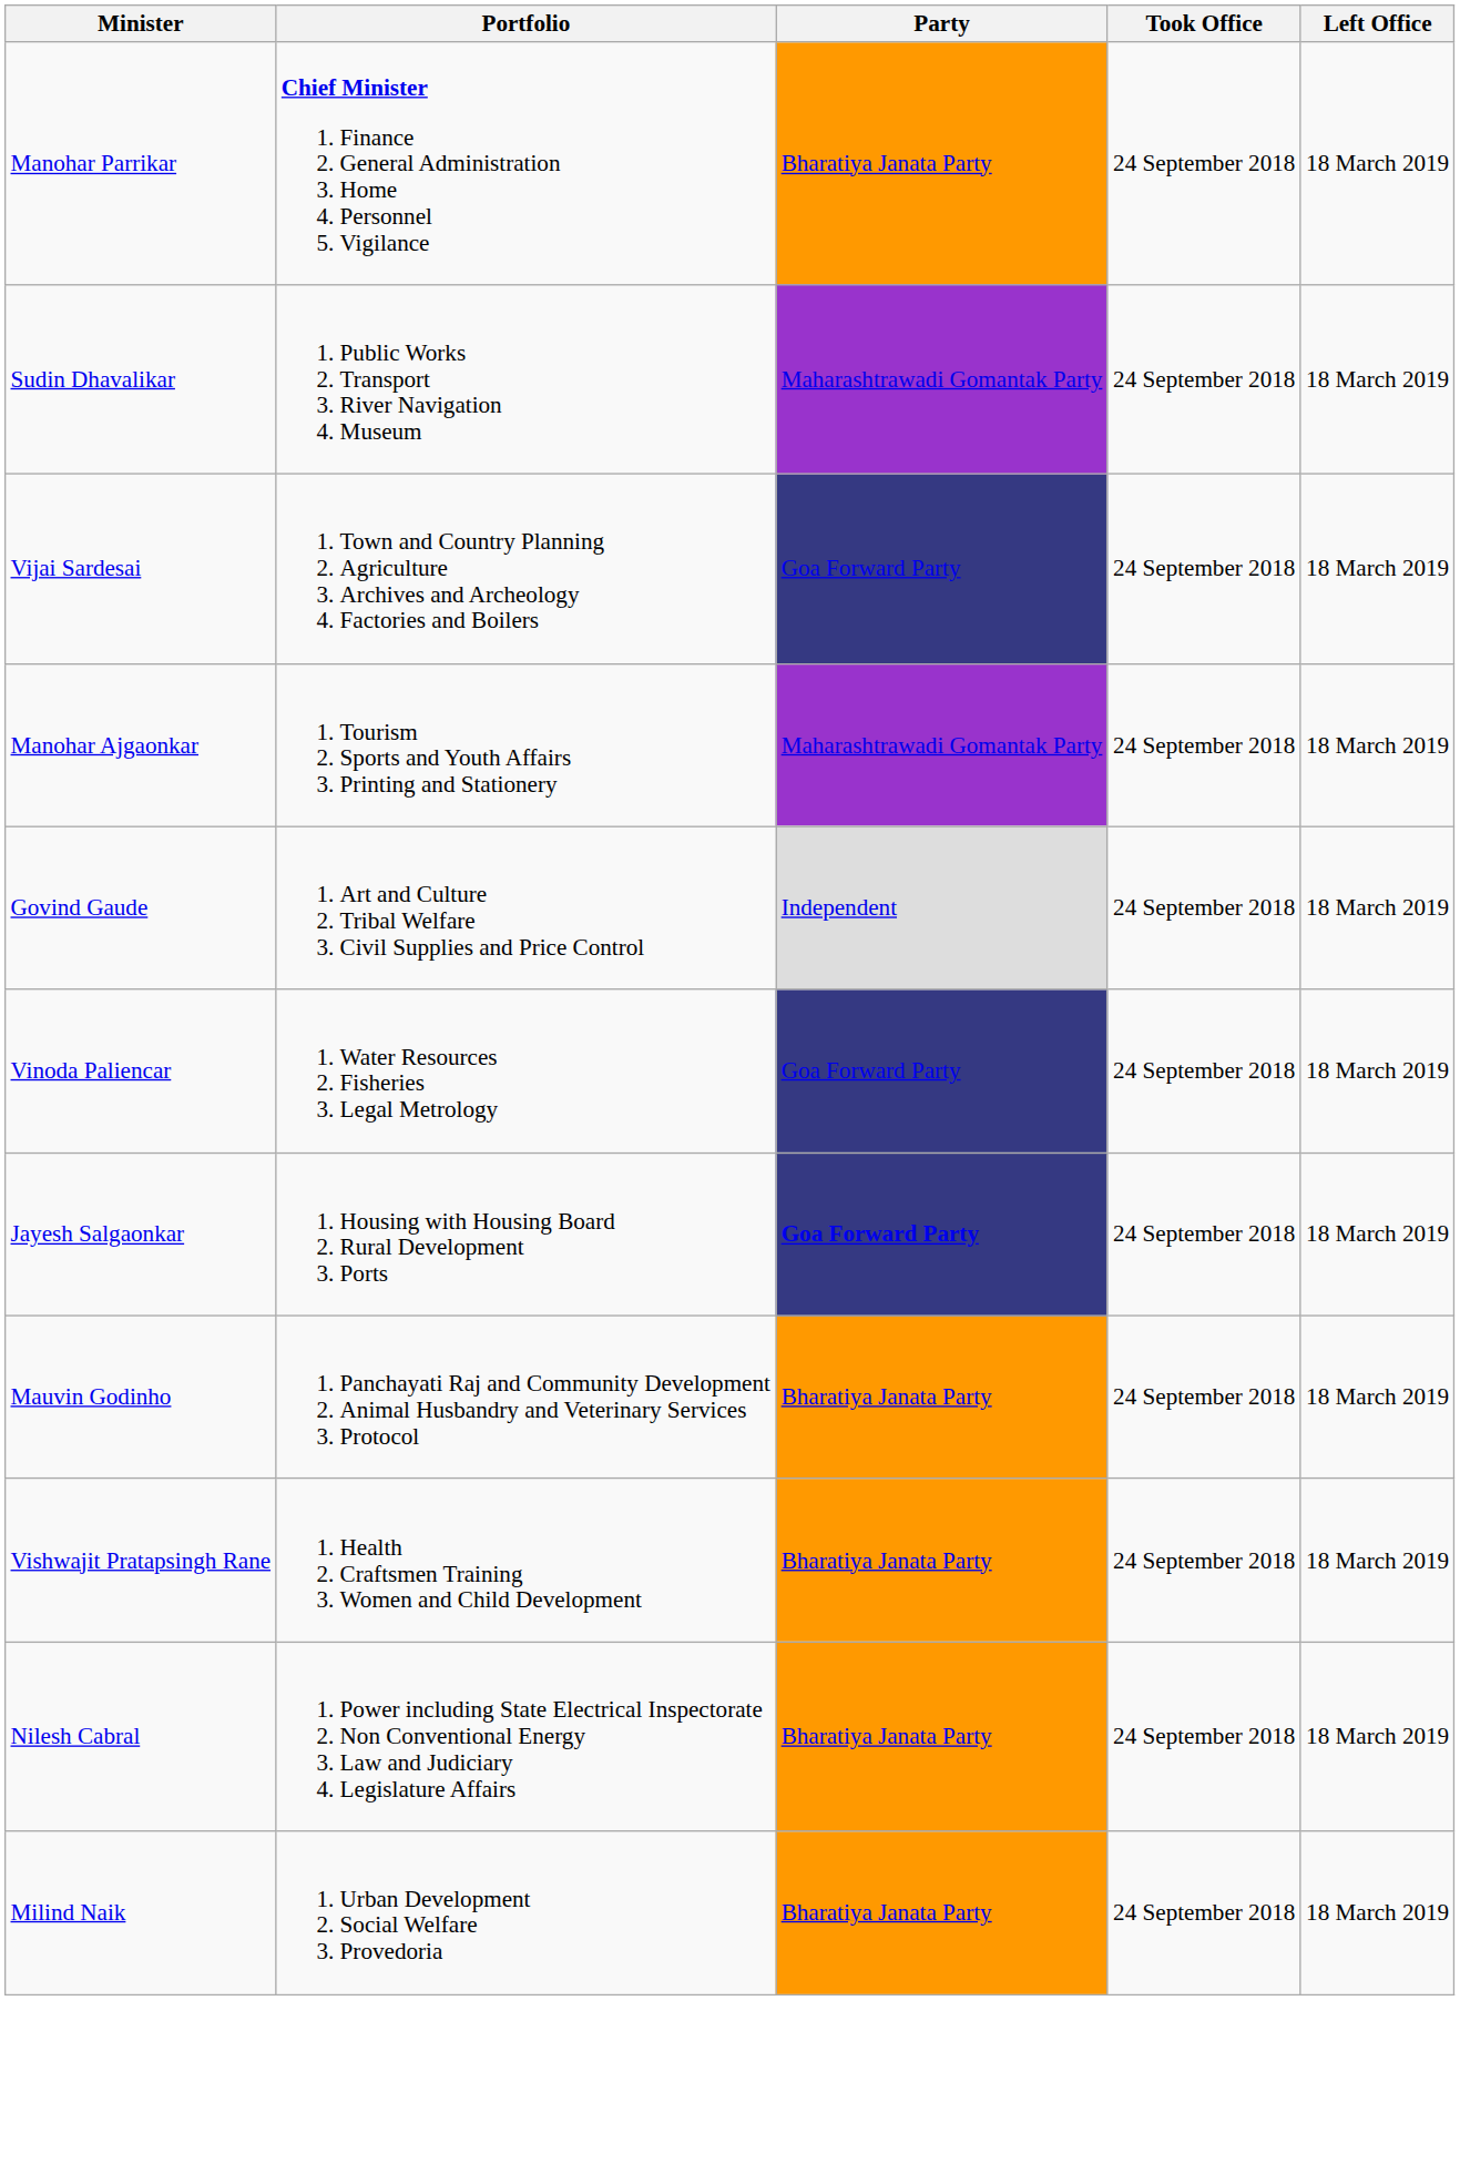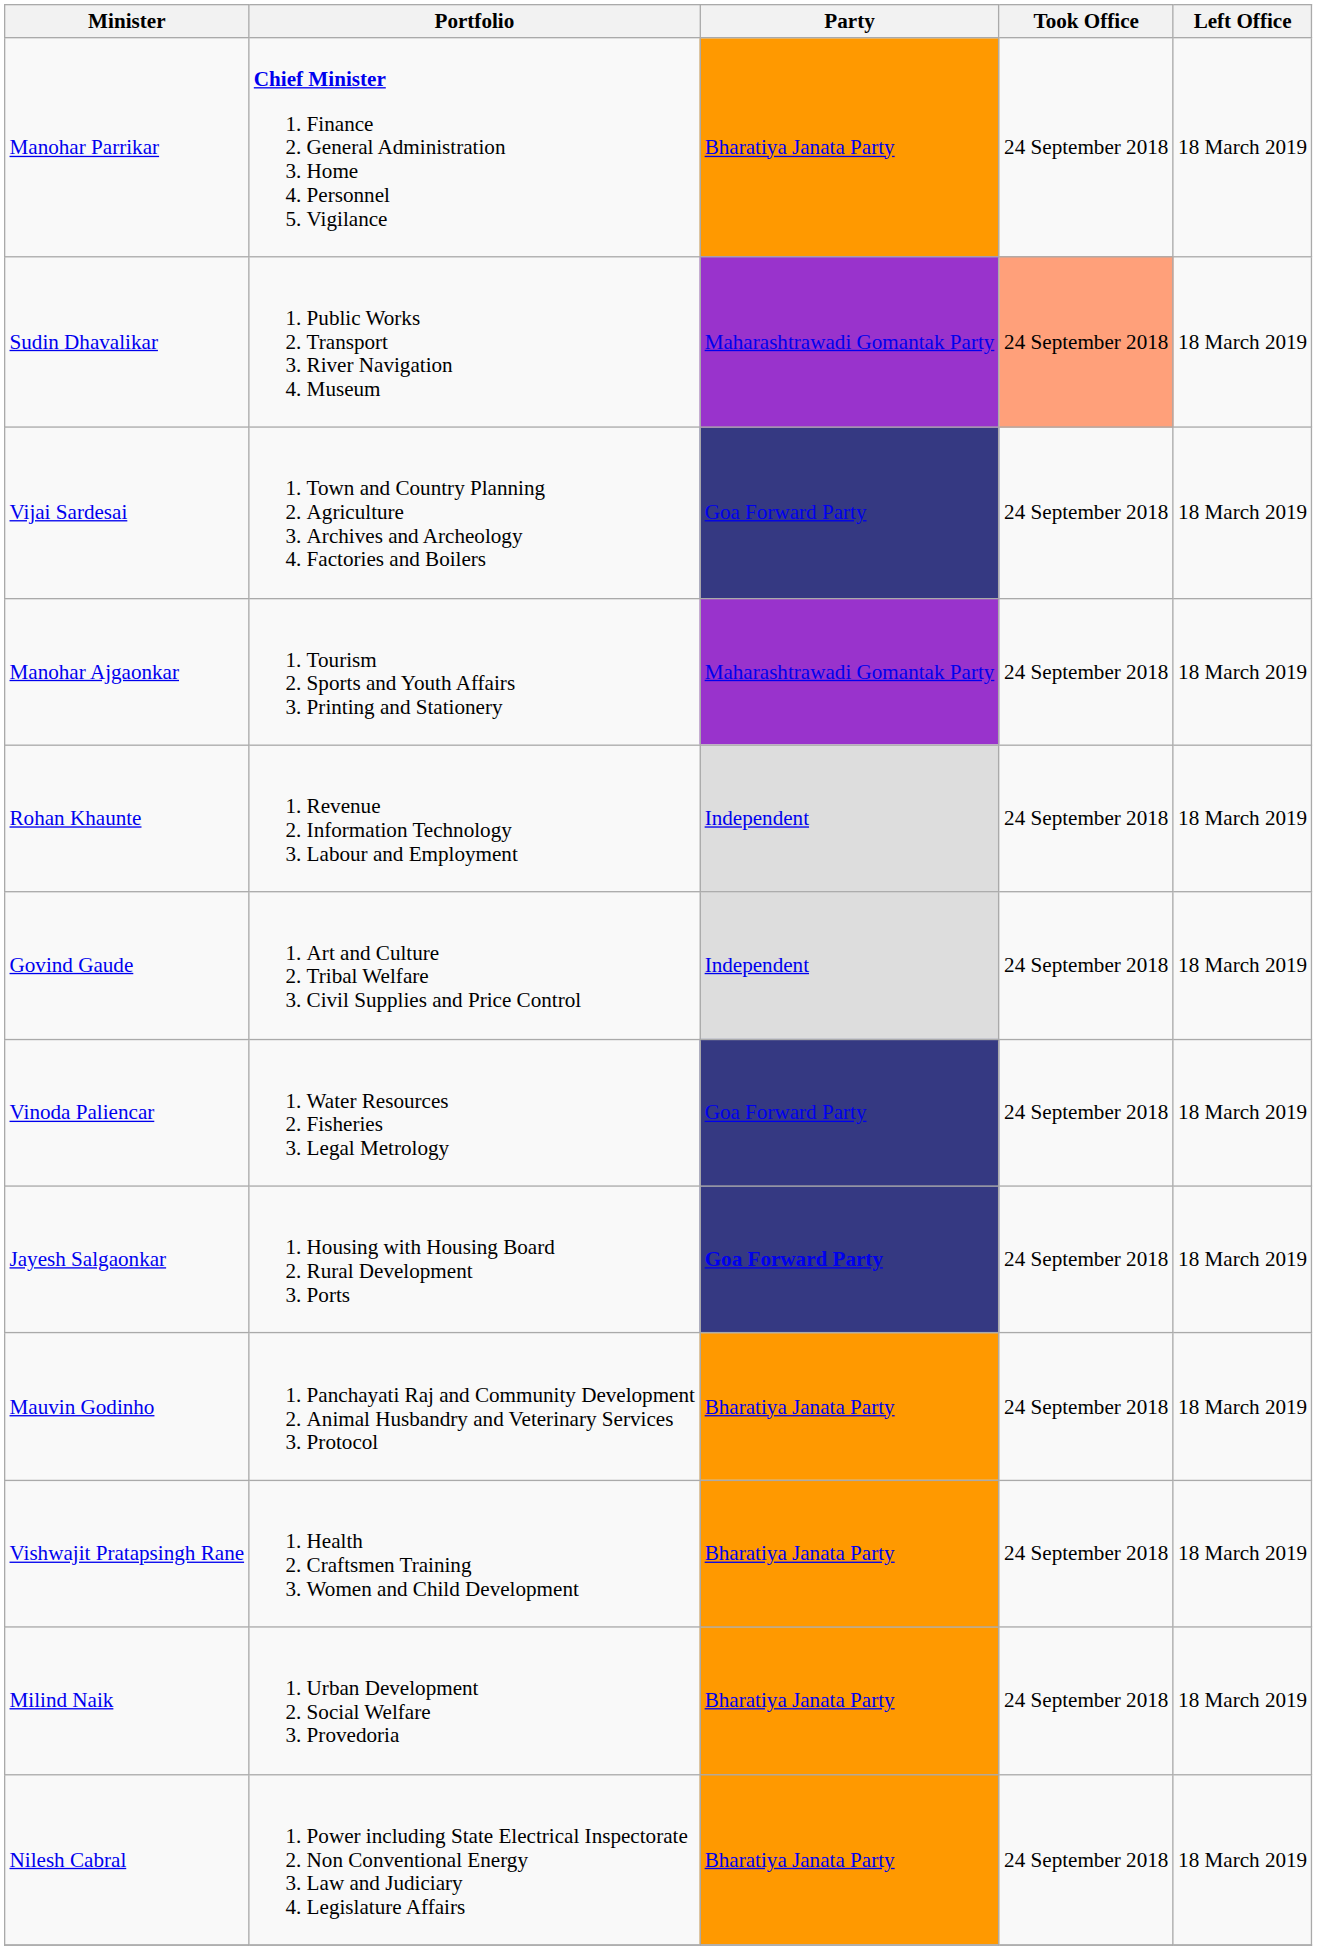Sudin Dhavalikar | Took Office: no background -> lightsalmon background
+ row: Rohan Khaunte | Revenue Information Technology Labour and Employment | Independent | 24 September 2018 | 18 March 2019
rows swapped: Milind Naik <-> Nilesh Cabral
